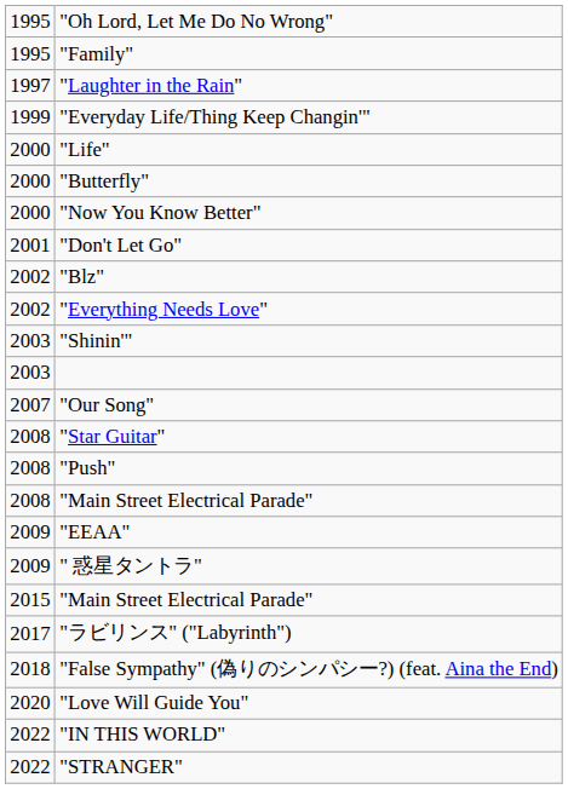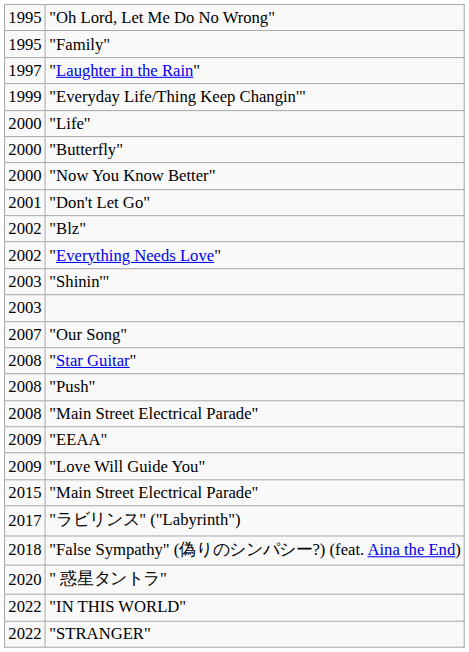row 18 | column 2: " 惑星タントラ" -> "Love Will Guide You"
row 22 | column 2: "Love Will Guide You" -> " 惑星タントラ"
